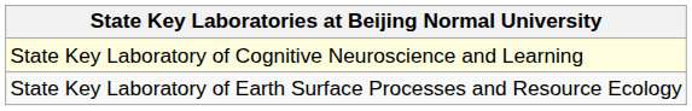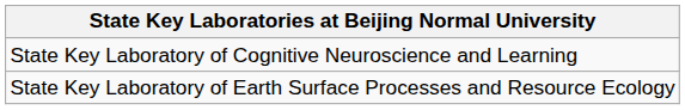row 2 | column 1: lightyellow background -> no background
